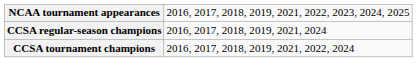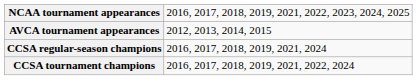+ row: AVCA tournament appearances | 2012, 2013, 2014, 2015
